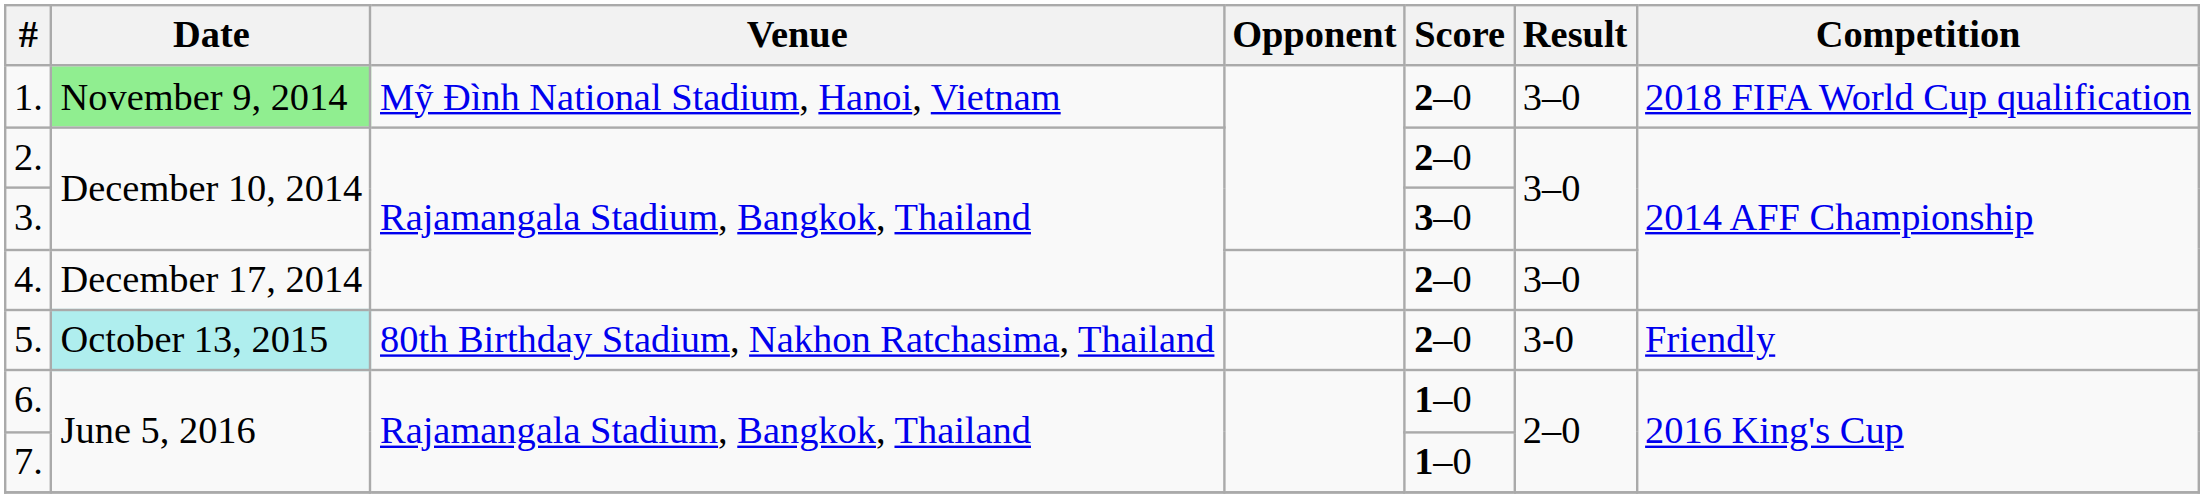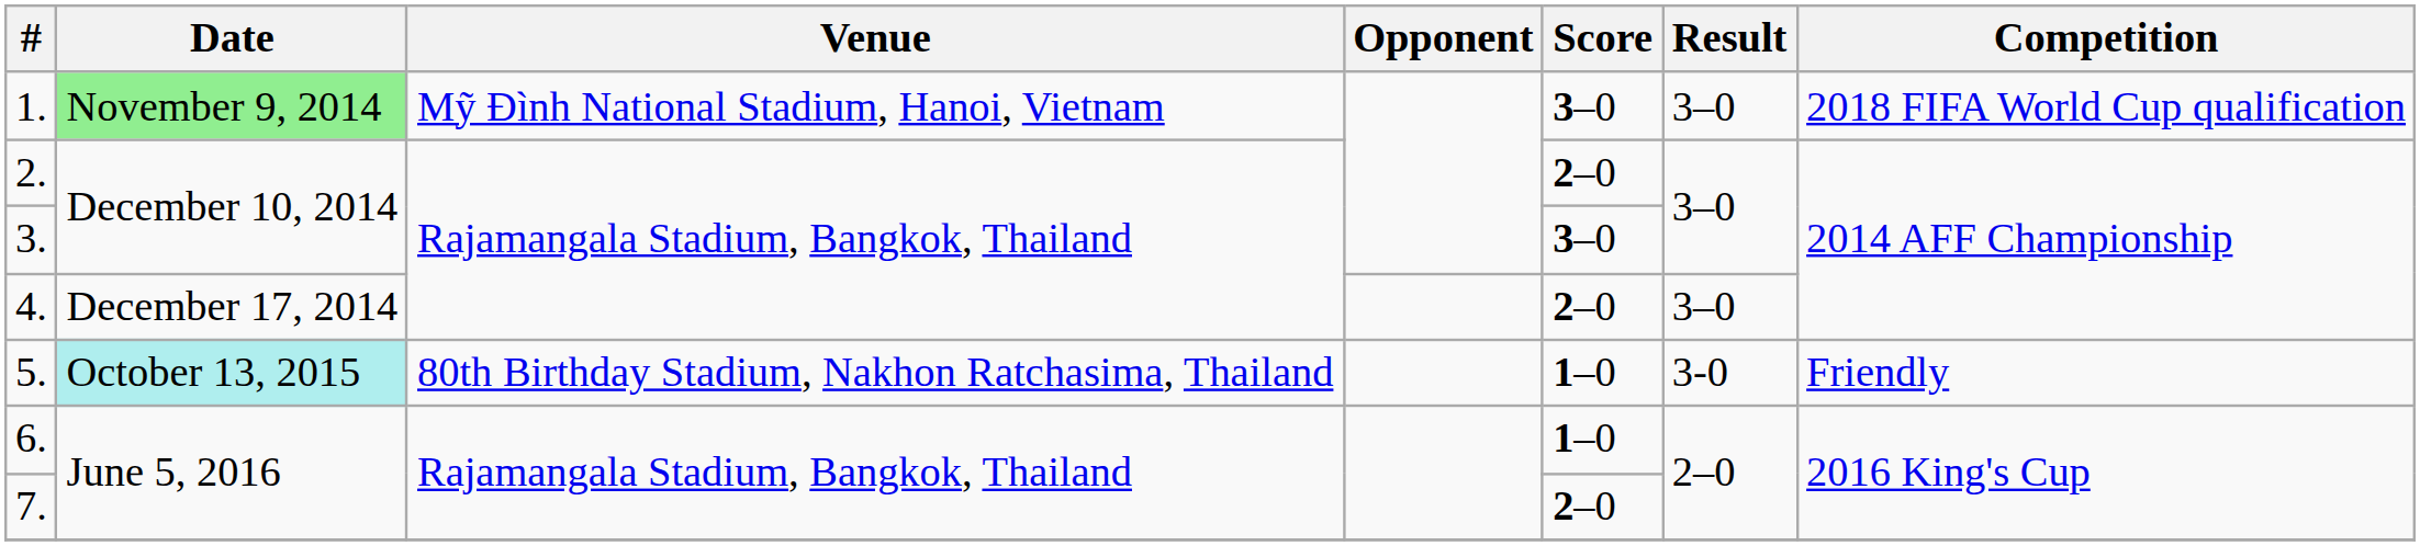1. | Score: 2–0 -> 3–0
5. | Score: 2–0 -> 1–0
7. | Score: 1–0 -> 2–0
